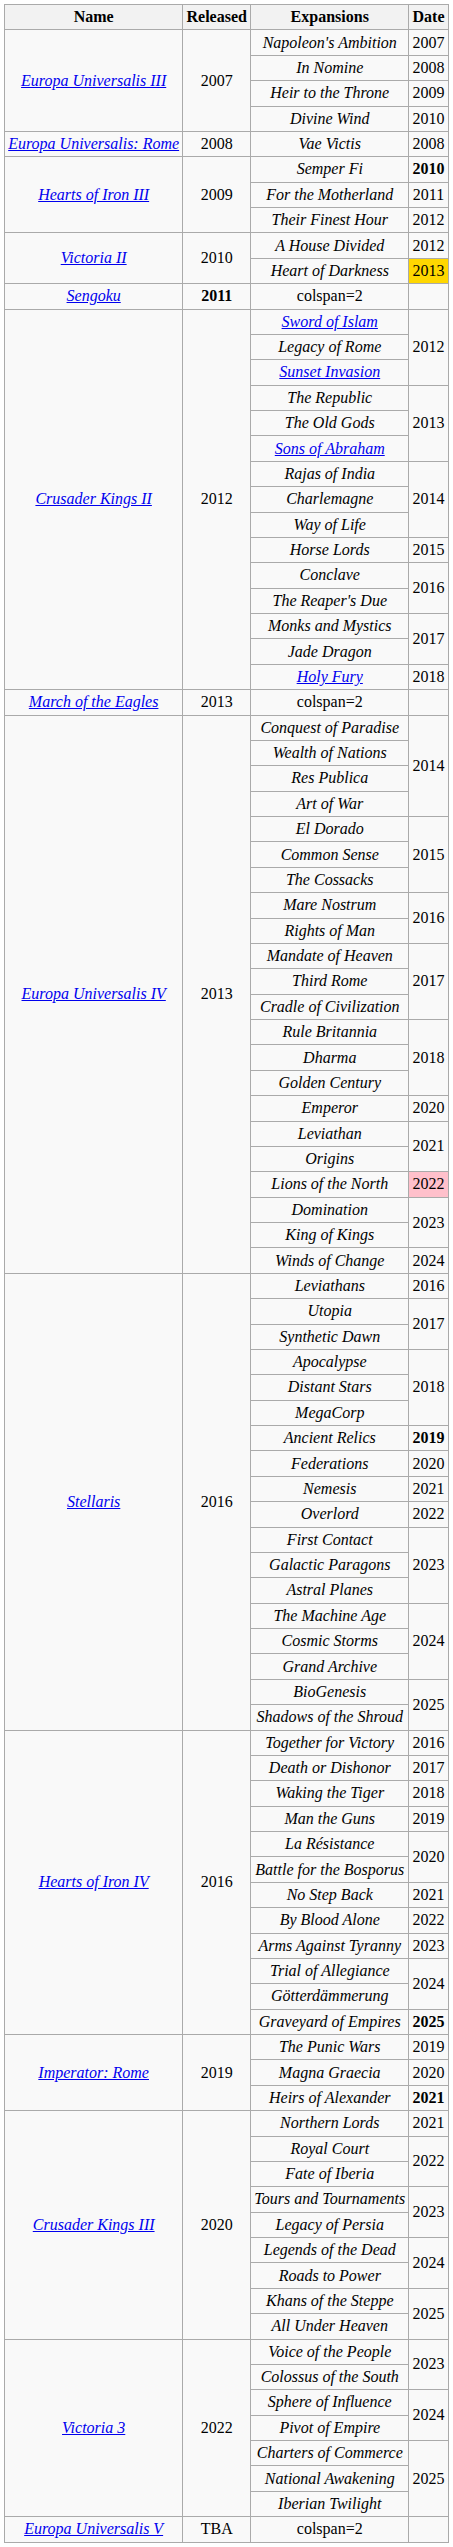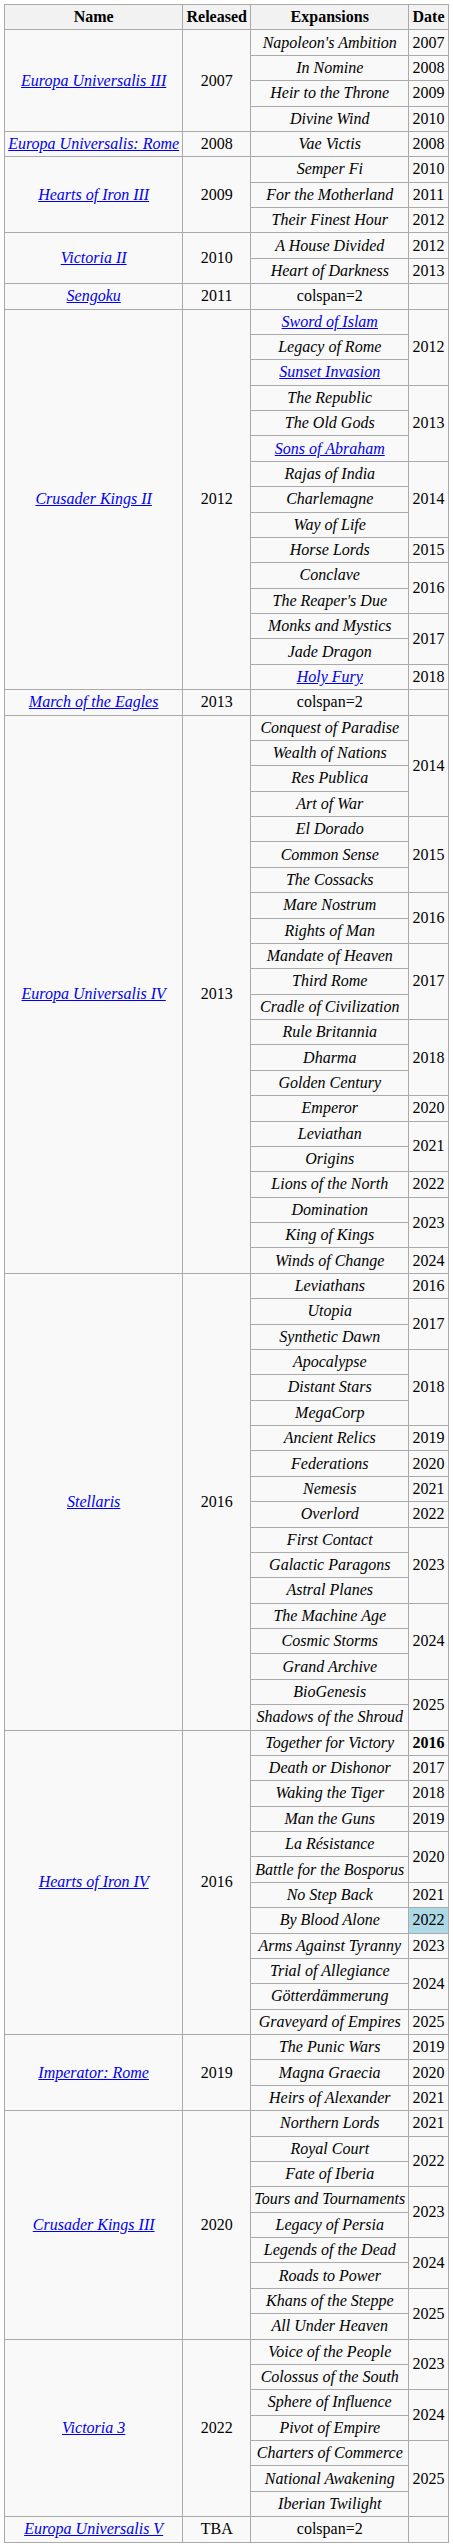Semper Fi | Date: bold -> normal
Heart of Darkness | Date: gold background -> no background
Sengoku / colspan=2 | Released: bold -> normal
Lions of the North | Date: pink background -> no background
Ancient Relics | Date: bold -> normal
Together for Victory | Date: normal -> bold
By Blood Alone | Date: no background -> lightblue background
Graveyard of Empires | Date: bold -> normal
Heirs of Alexander | Date: bold -> normal
